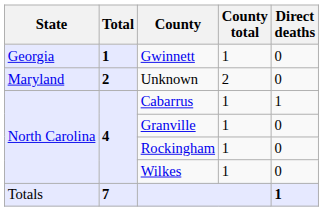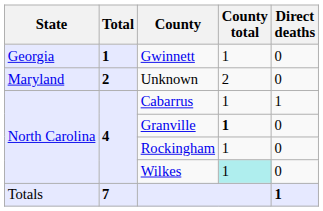Granville | County total: normal -> bold
Wilkes | County total: no background -> paleturquoise background
